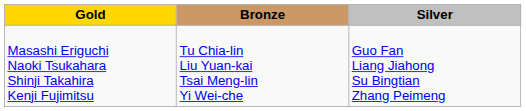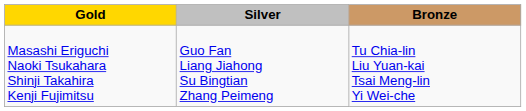columns swapped: Silver <-> Bronze
